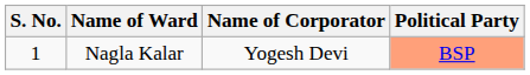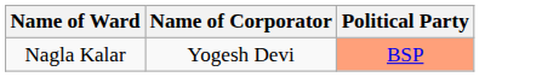- column: S. No. | 1
